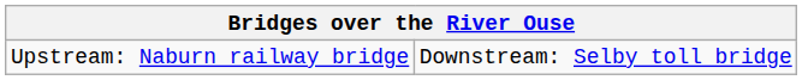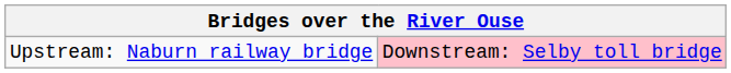Upstream: Naburn railway bridge | column 2: no background -> pink background
